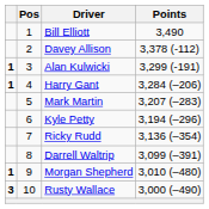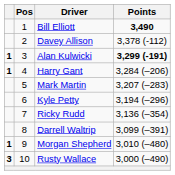Bill Elliott | Points: normal -> bold
Alan Kulwicki | Points: normal -> bold
